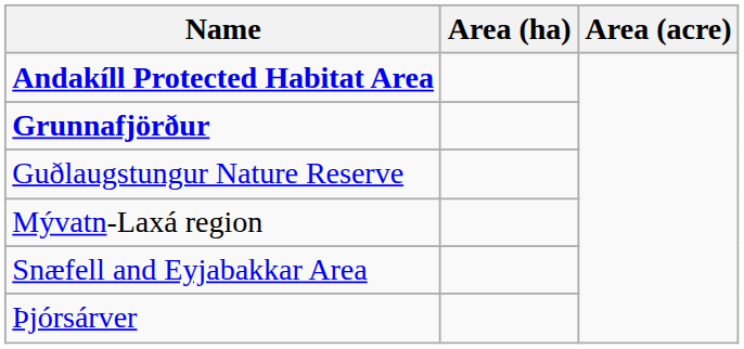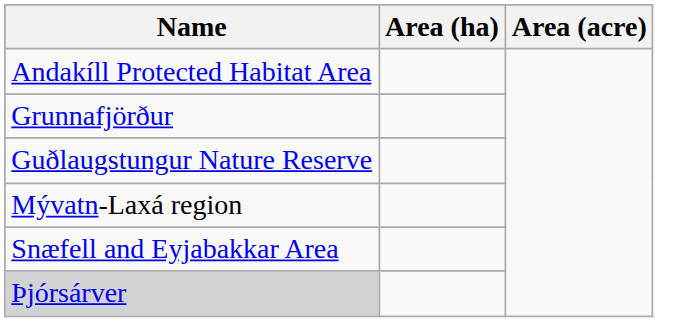Andakíll Protected Habitat Area | Name: bold -> normal
Grunnafjörður | Name: bold -> normal
Þjórsárver | Name: no background -> lightgrey background
